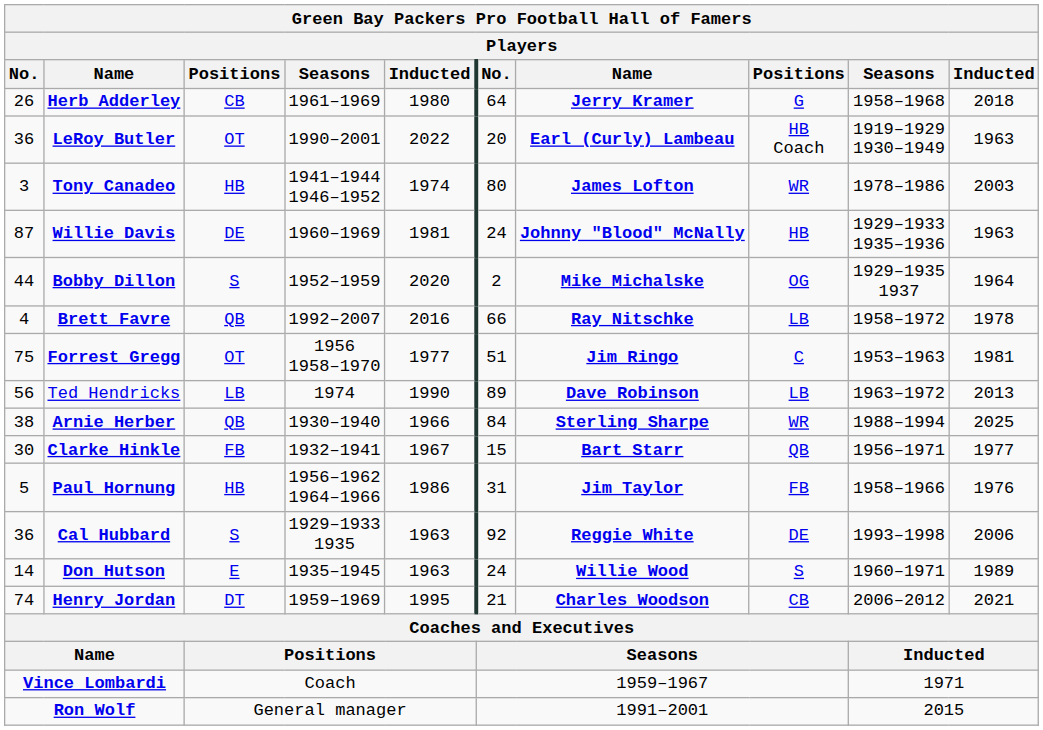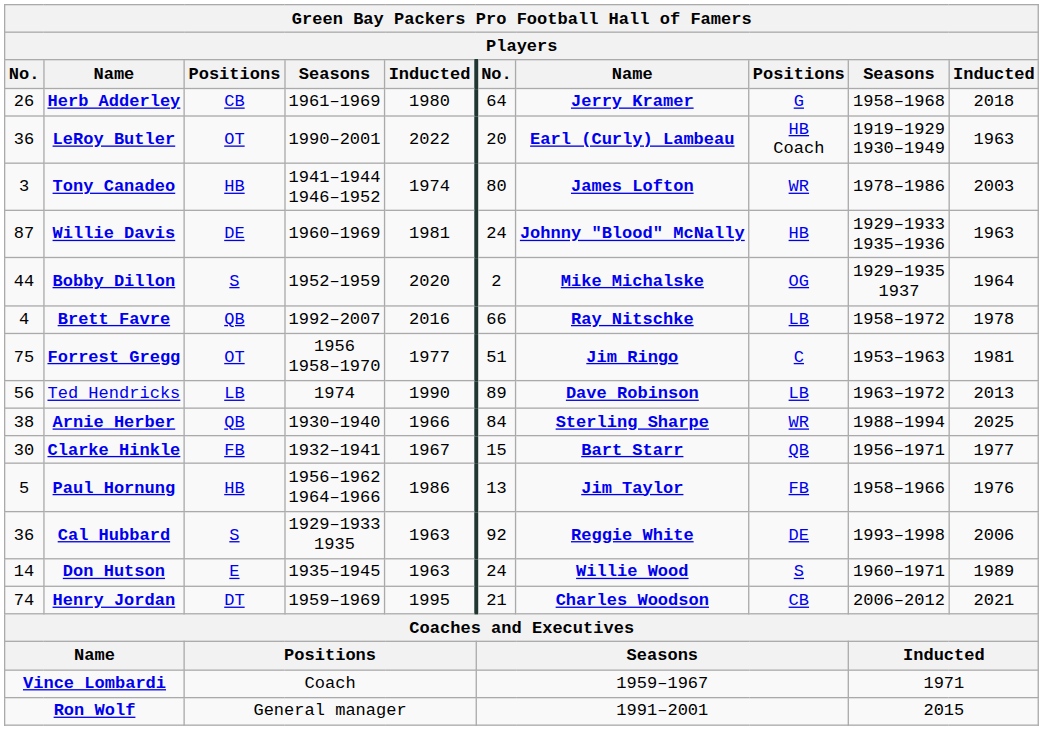Paul Hornung | column 6: 31 -> 13
